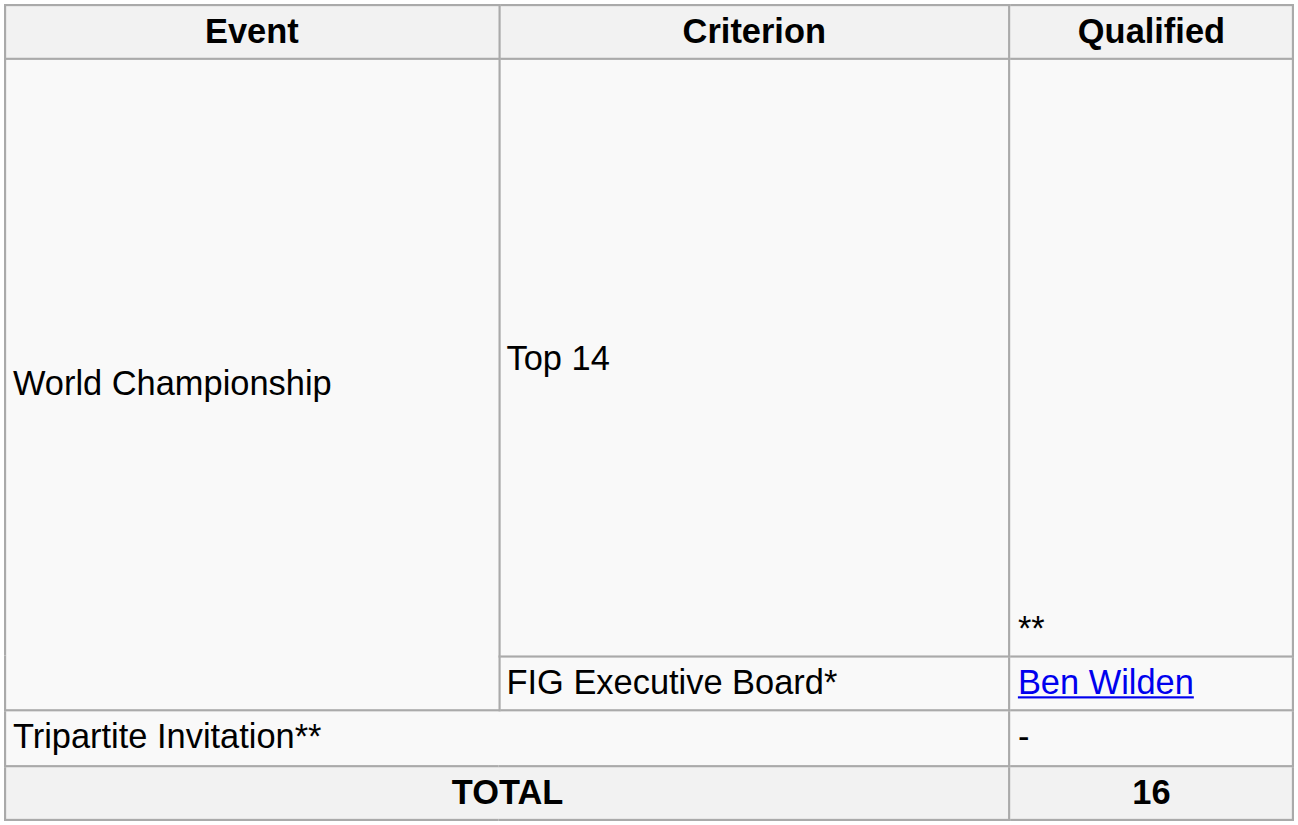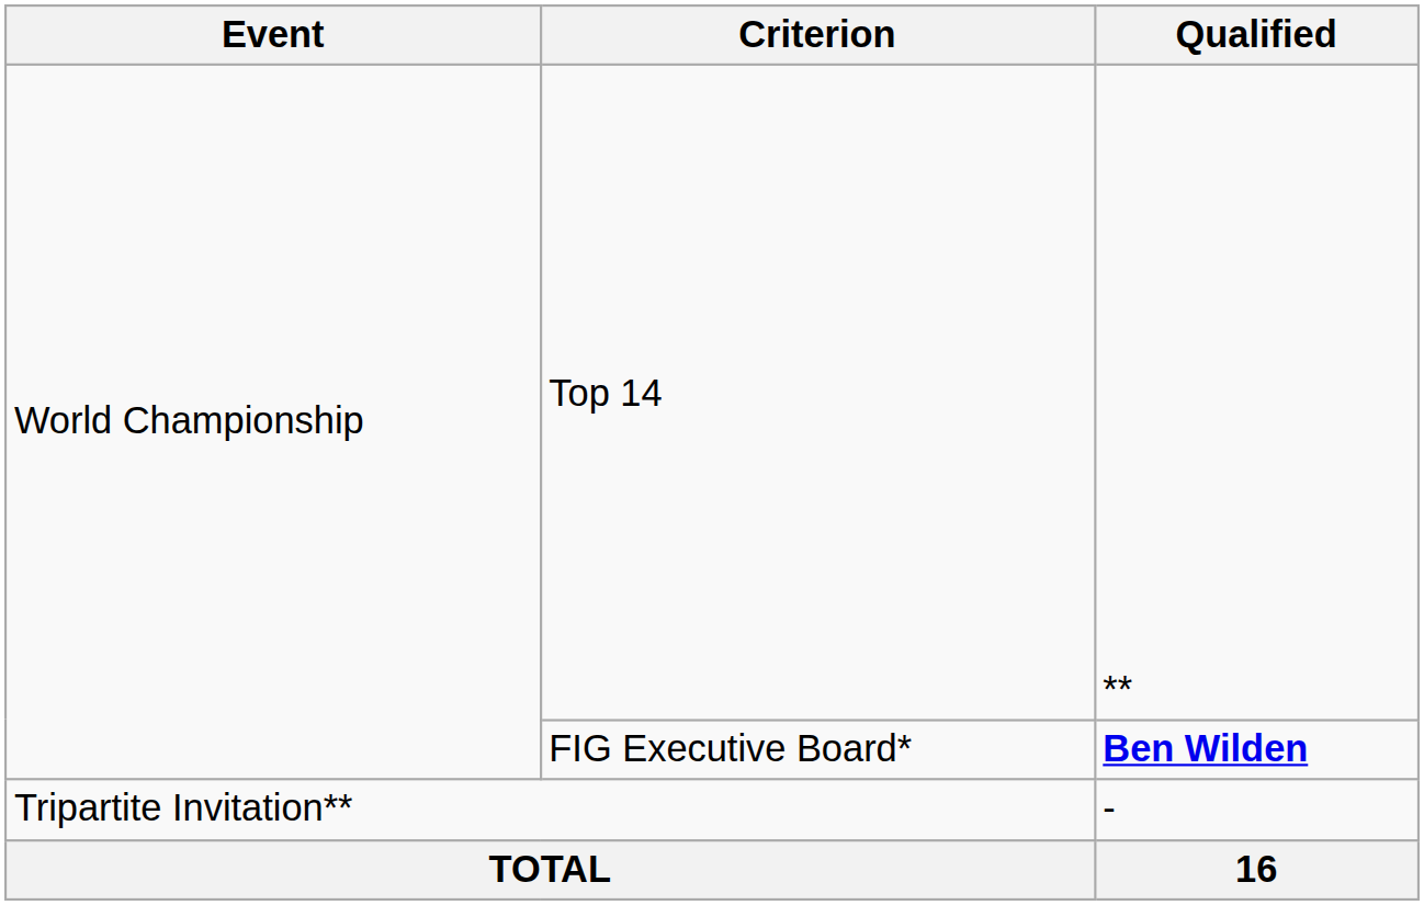FIG Executive Board* | Qualified: normal -> bold
